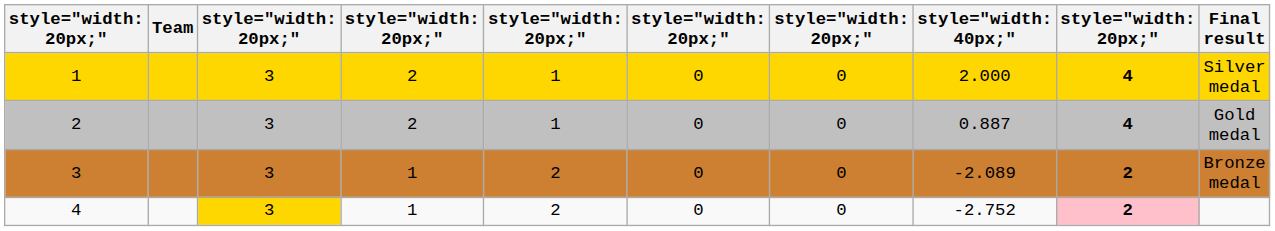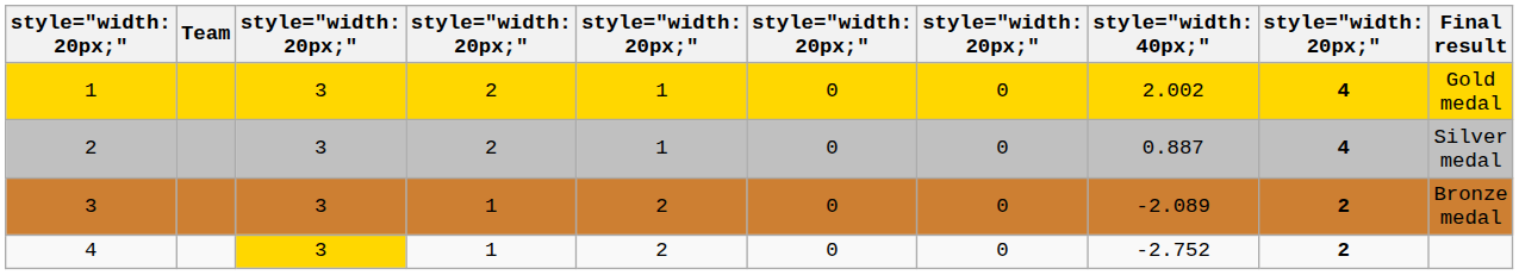row 2 | column 8: 2.000 -> 2.002
row 2 | Final result: Silver medal -> Gold medal
row 3 | Final result: Gold medal -> Silver medal
row 5 | column 9: pink background -> no background
